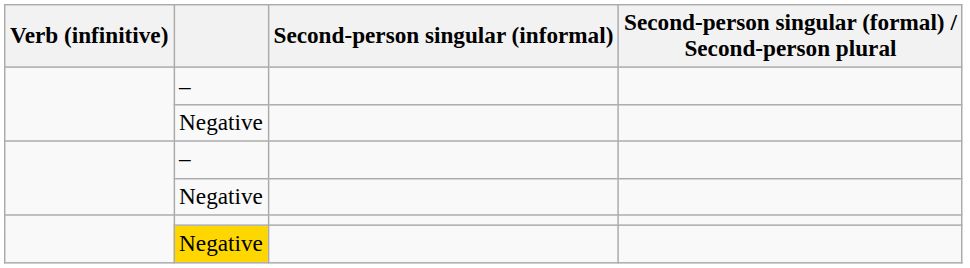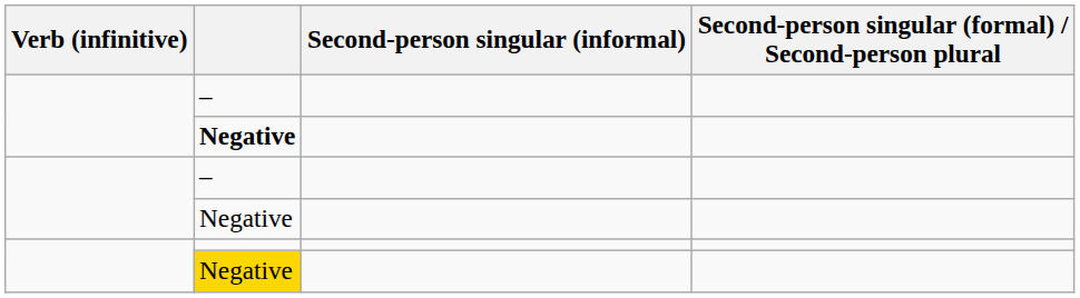row 3 | column 2: normal -> bold
